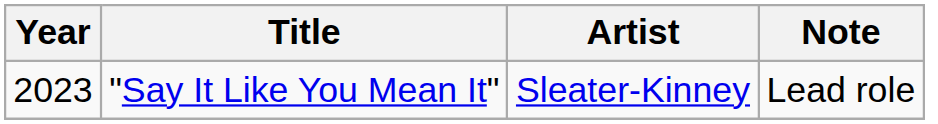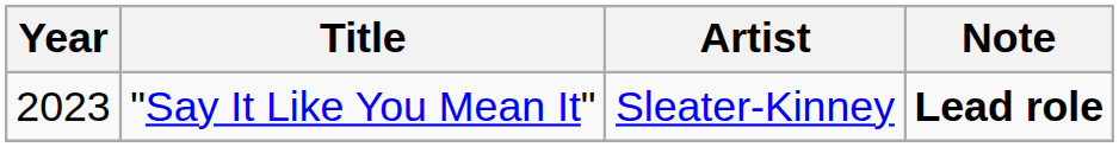row 2 | Note: normal -> bold
